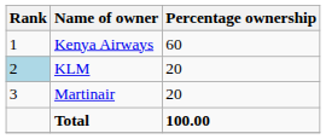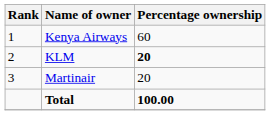KLM | Rank: lightblue background -> no background
KLM | Percentage ownership: normal -> bold
